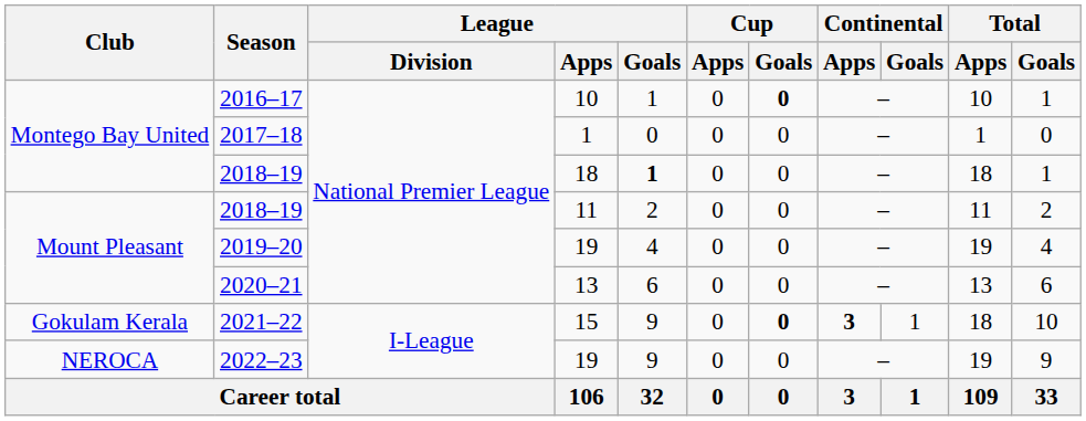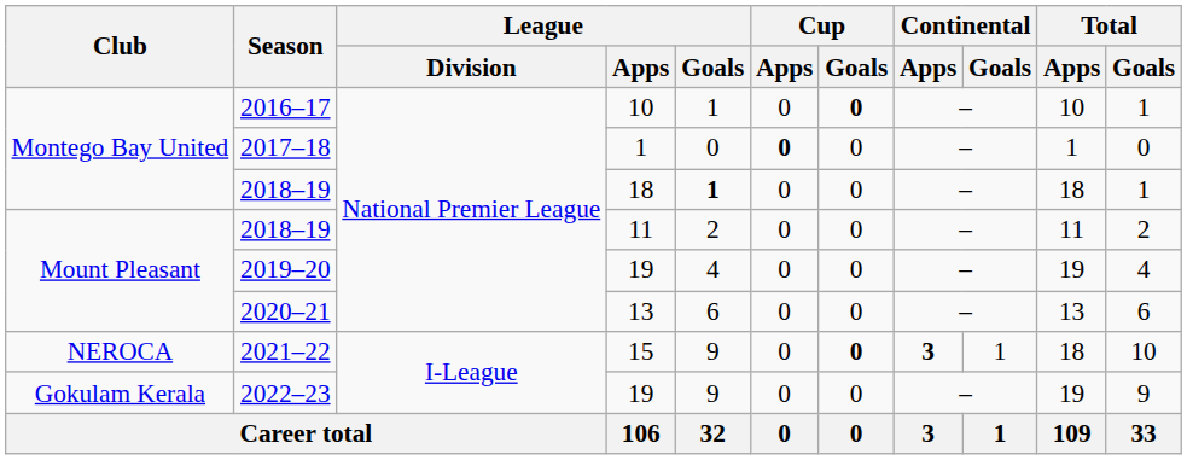2017–18 | Cup / Apps: normal -> bold
2021–22 | Club: Gokulam Kerala -> NEROCA
2022–23 | Club: NEROCA -> Gokulam Kerala
